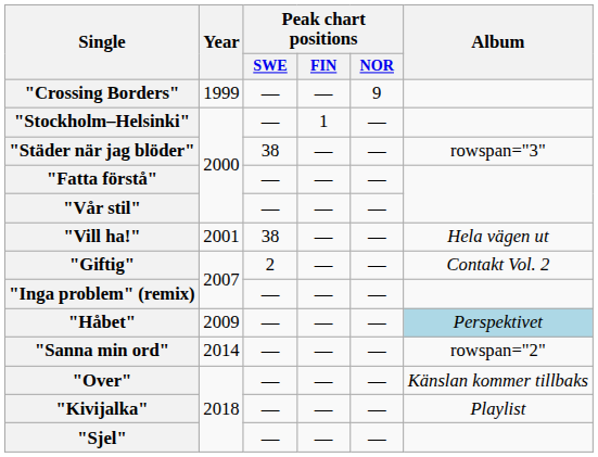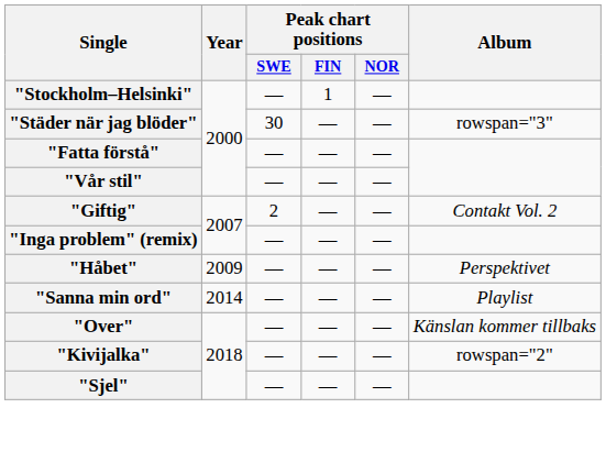- row: "Crossing Borders" | 1999 | — | — | 9
"Städer när jag blöder" | Peak chart positions / SWE: 38 -> 30
- row: "Vill ha!" | 2001 | 38 | — | — | Hela vägen ut
"Håbet" | Album: lightblue background -> no background
"Sanna min ord" | Album: rowspan="2" -> Playlist
"Kivijalka" | Album: Playlist -> rowspan="2"
